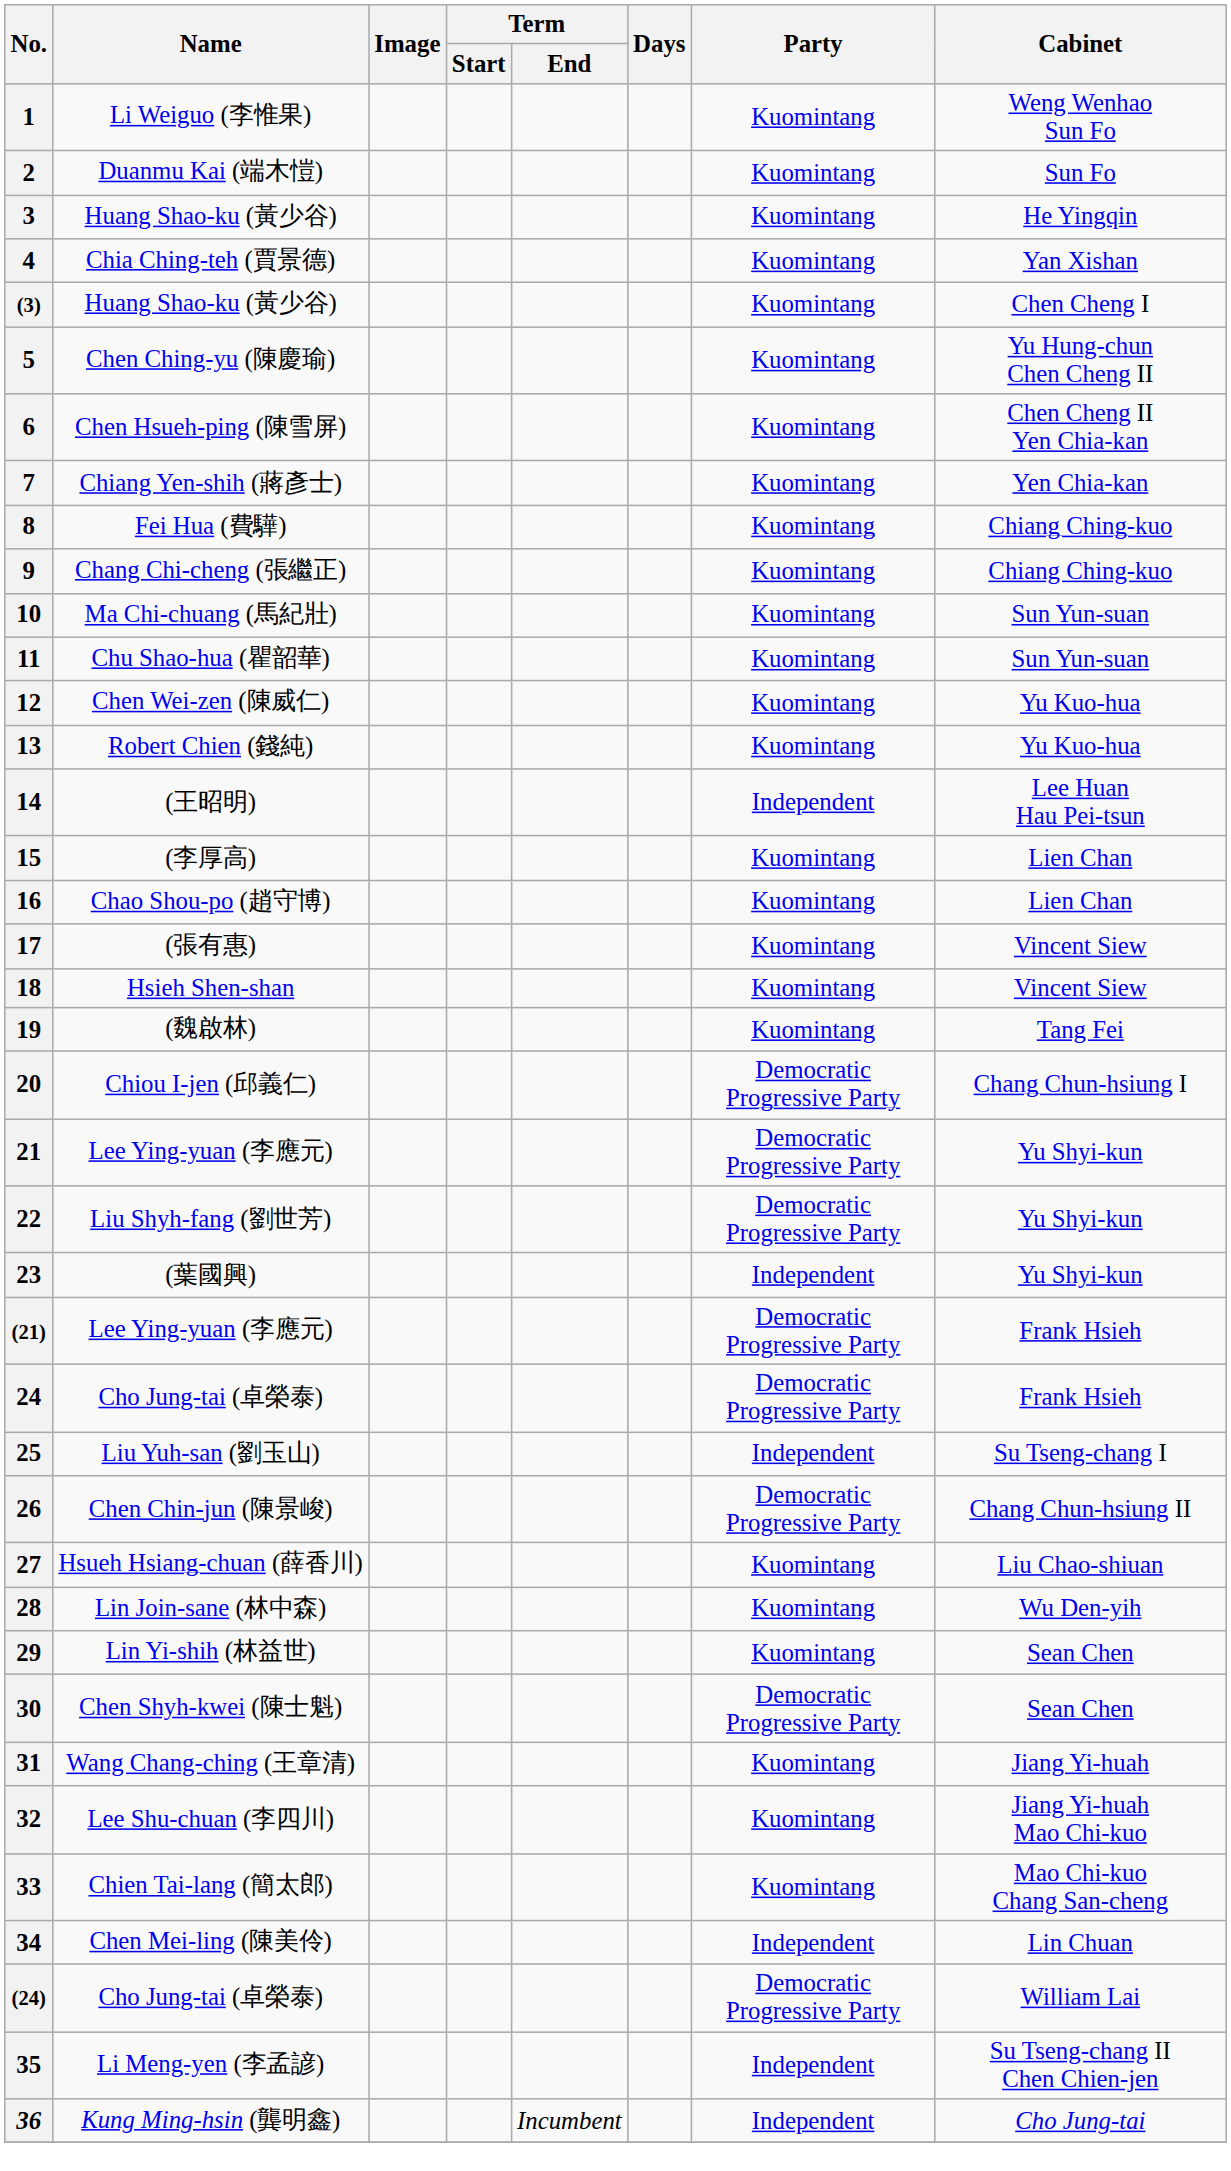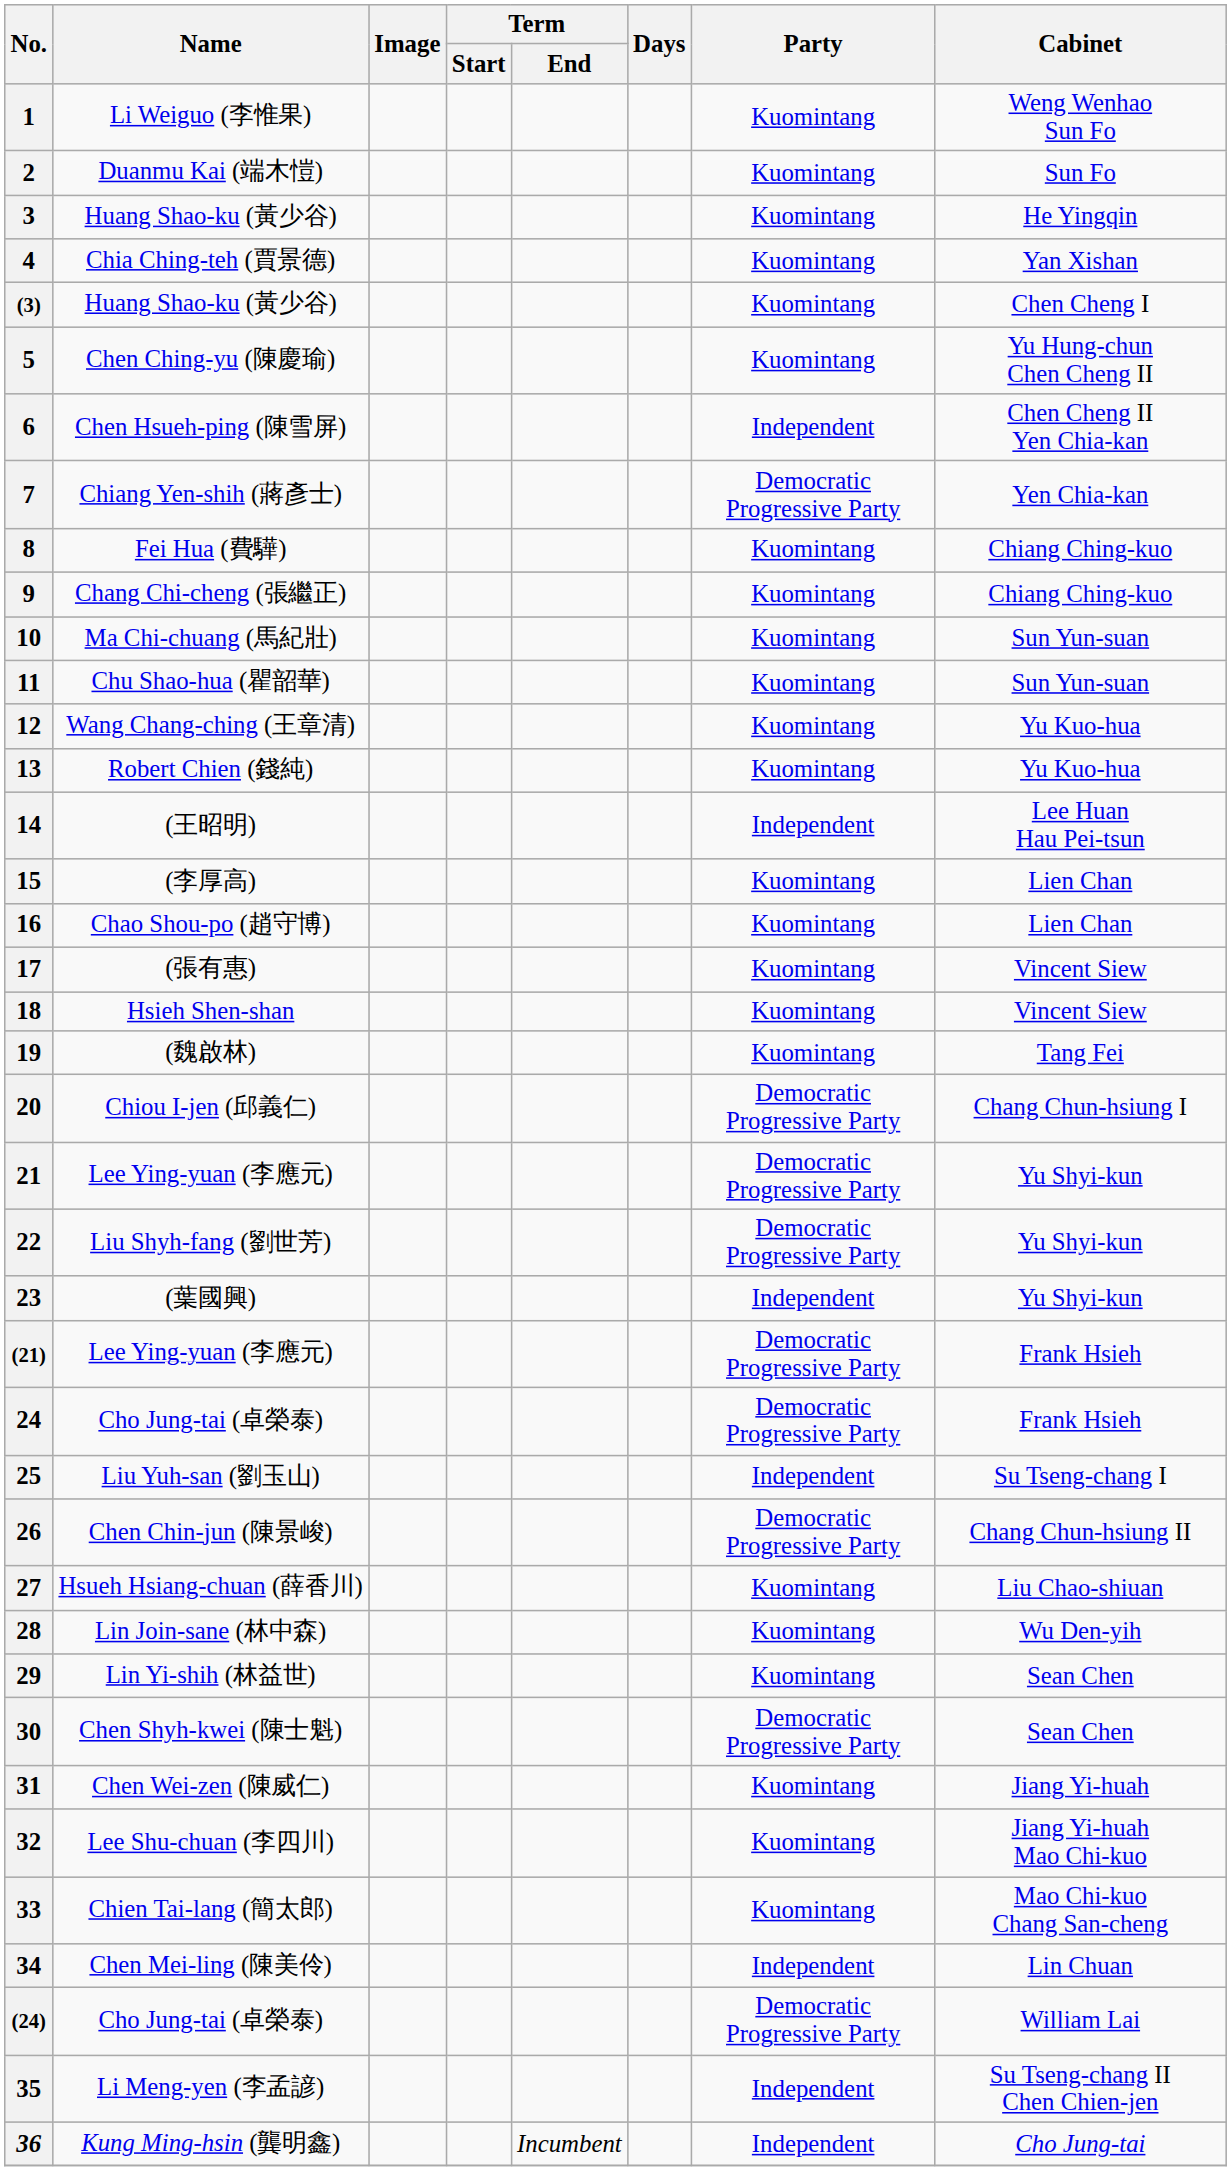6 | Party: Kuomintang -> Independent
7 | Party: Kuomintang -> Democratic Progressive Party
12 | Name: Chen Wei-zen (陳威仁) -> Wang Chang-ching (王章清)
31 | Name: Wang Chang-ching (王章清) -> Chen Wei-zen (陳威仁)
